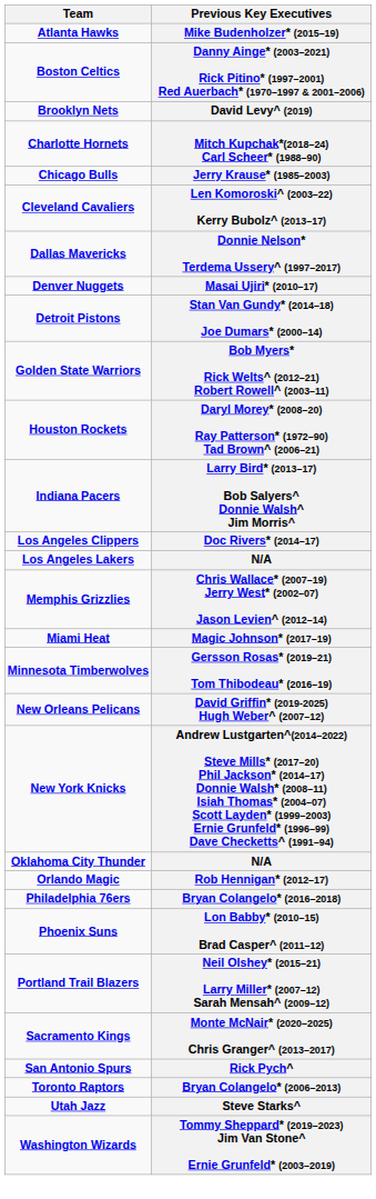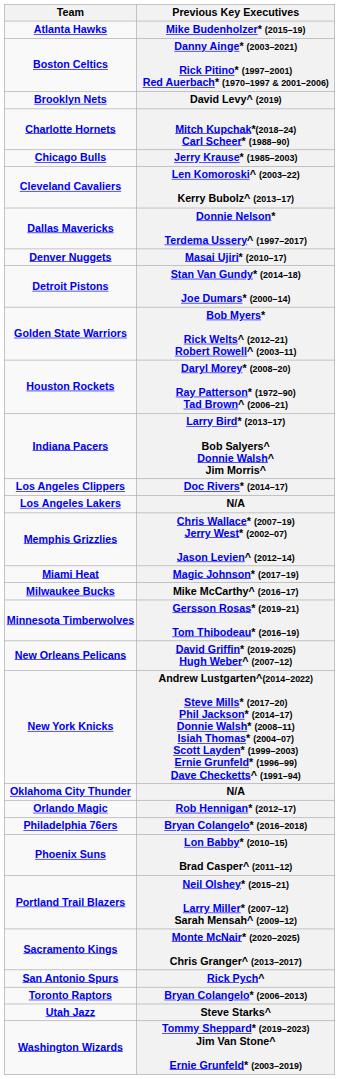+ row: Milwaukee Bucks | Mike McCarthy^ (2016–17)
